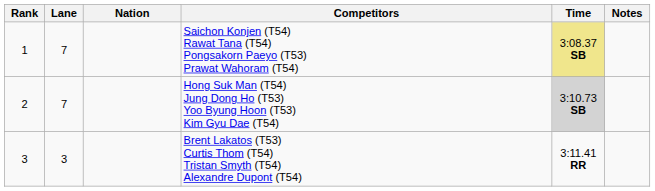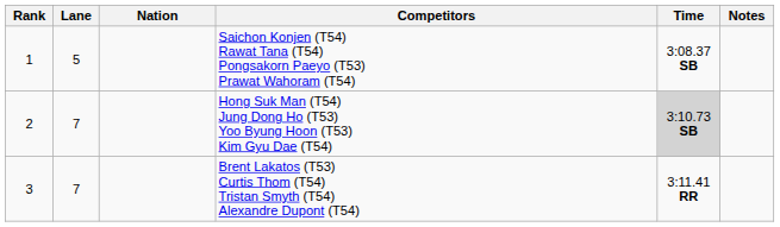row 2 | Lane: 7 -> 5
row 2 | Time: khaki background -> no background
row 4 | Lane: 3 -> 7
